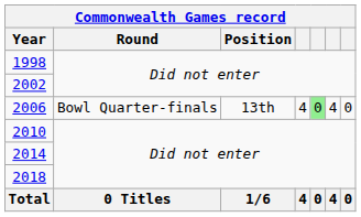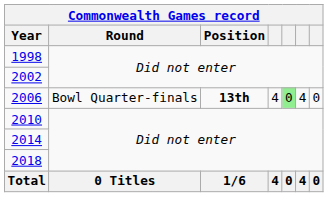2006 | Position: normal -> bold
